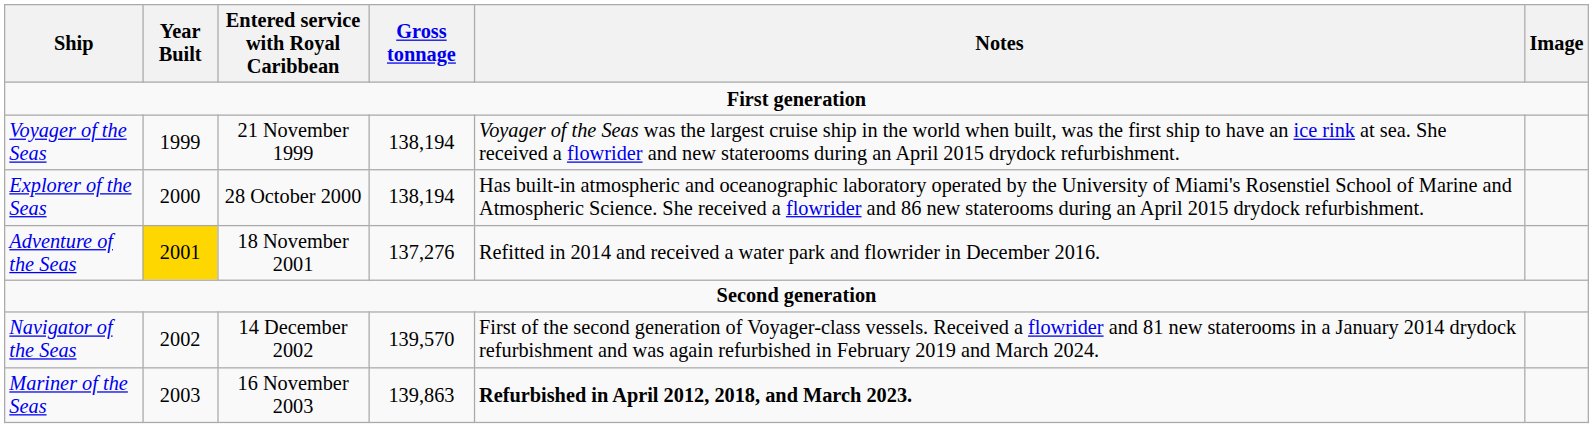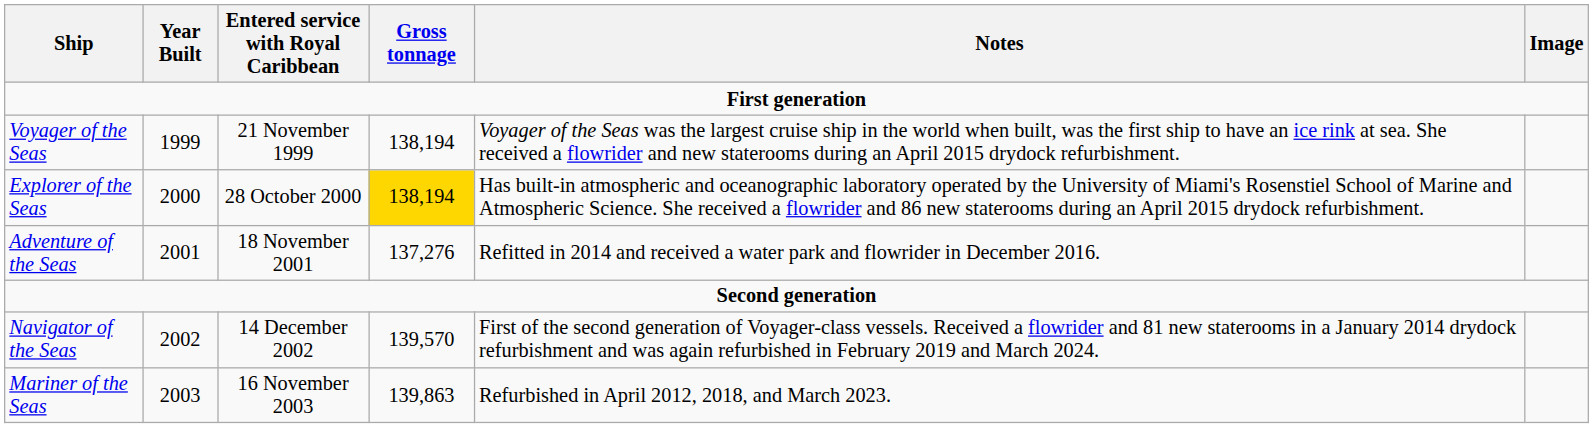Explorer of the Seas | Gross tonnage: no background -> gold background
Adventure of the Seas | Year Built: gold background -> no background
Mariner of the Seas | Notes: bold -> normal
